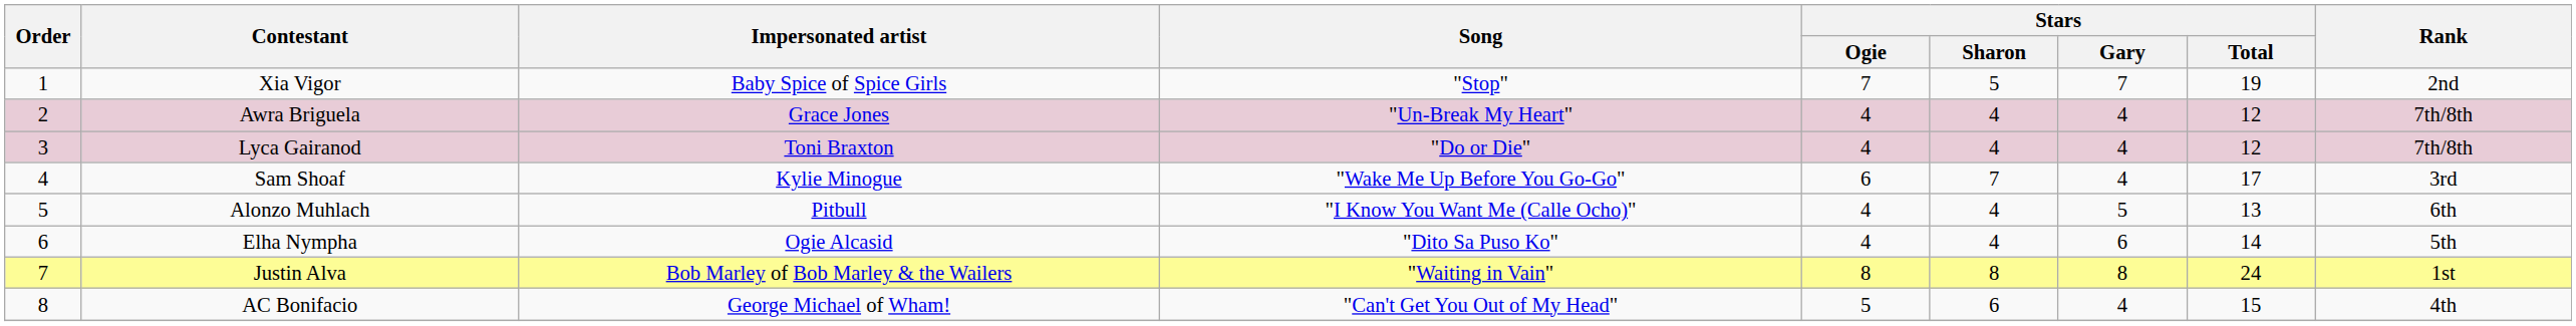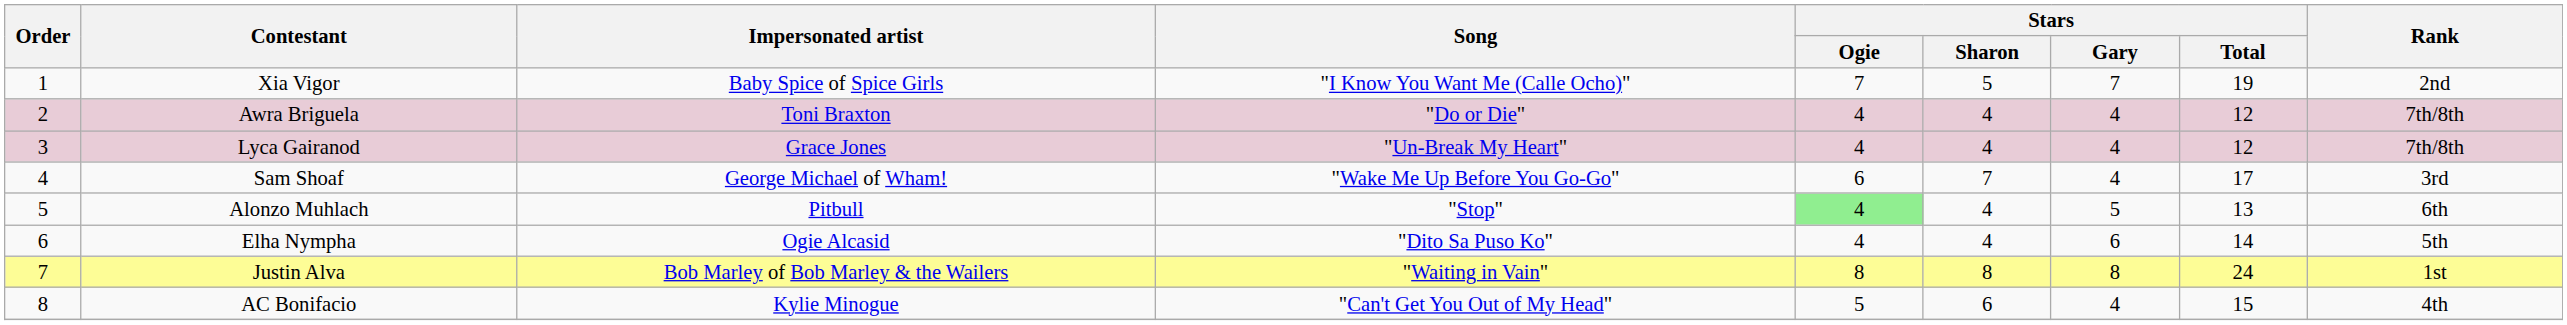Xia Vigor | Song: "Stop" -> "I Know You Want Me (Calle Ocho)"
Awra Briguela | Impersonated artist: Grace Jones -> Toni Braxton
Awra Briguela | Song: "Un-Break My Heart" -> "Do or Die"
Lyca Gairanod | Impersonated artist: Toni Braxton -> Grace Jones
Lyca Gairanod | Song: "Do or Die" -> "Un-Break My Heart"
Sam Shoaf | Impersonated artist: Kylie Minogue -> George Michael of Wham!
Alonzo Muhlach | Song: "I Know You Want Me (Calle Ocho)" -> "Stop"
Alonzo Muhlach | Stars / Ogie: no background -> lightgreen background
AC Bonifacio | Impersonated artist: George Michael of Wham! -> Kylie Minogue
